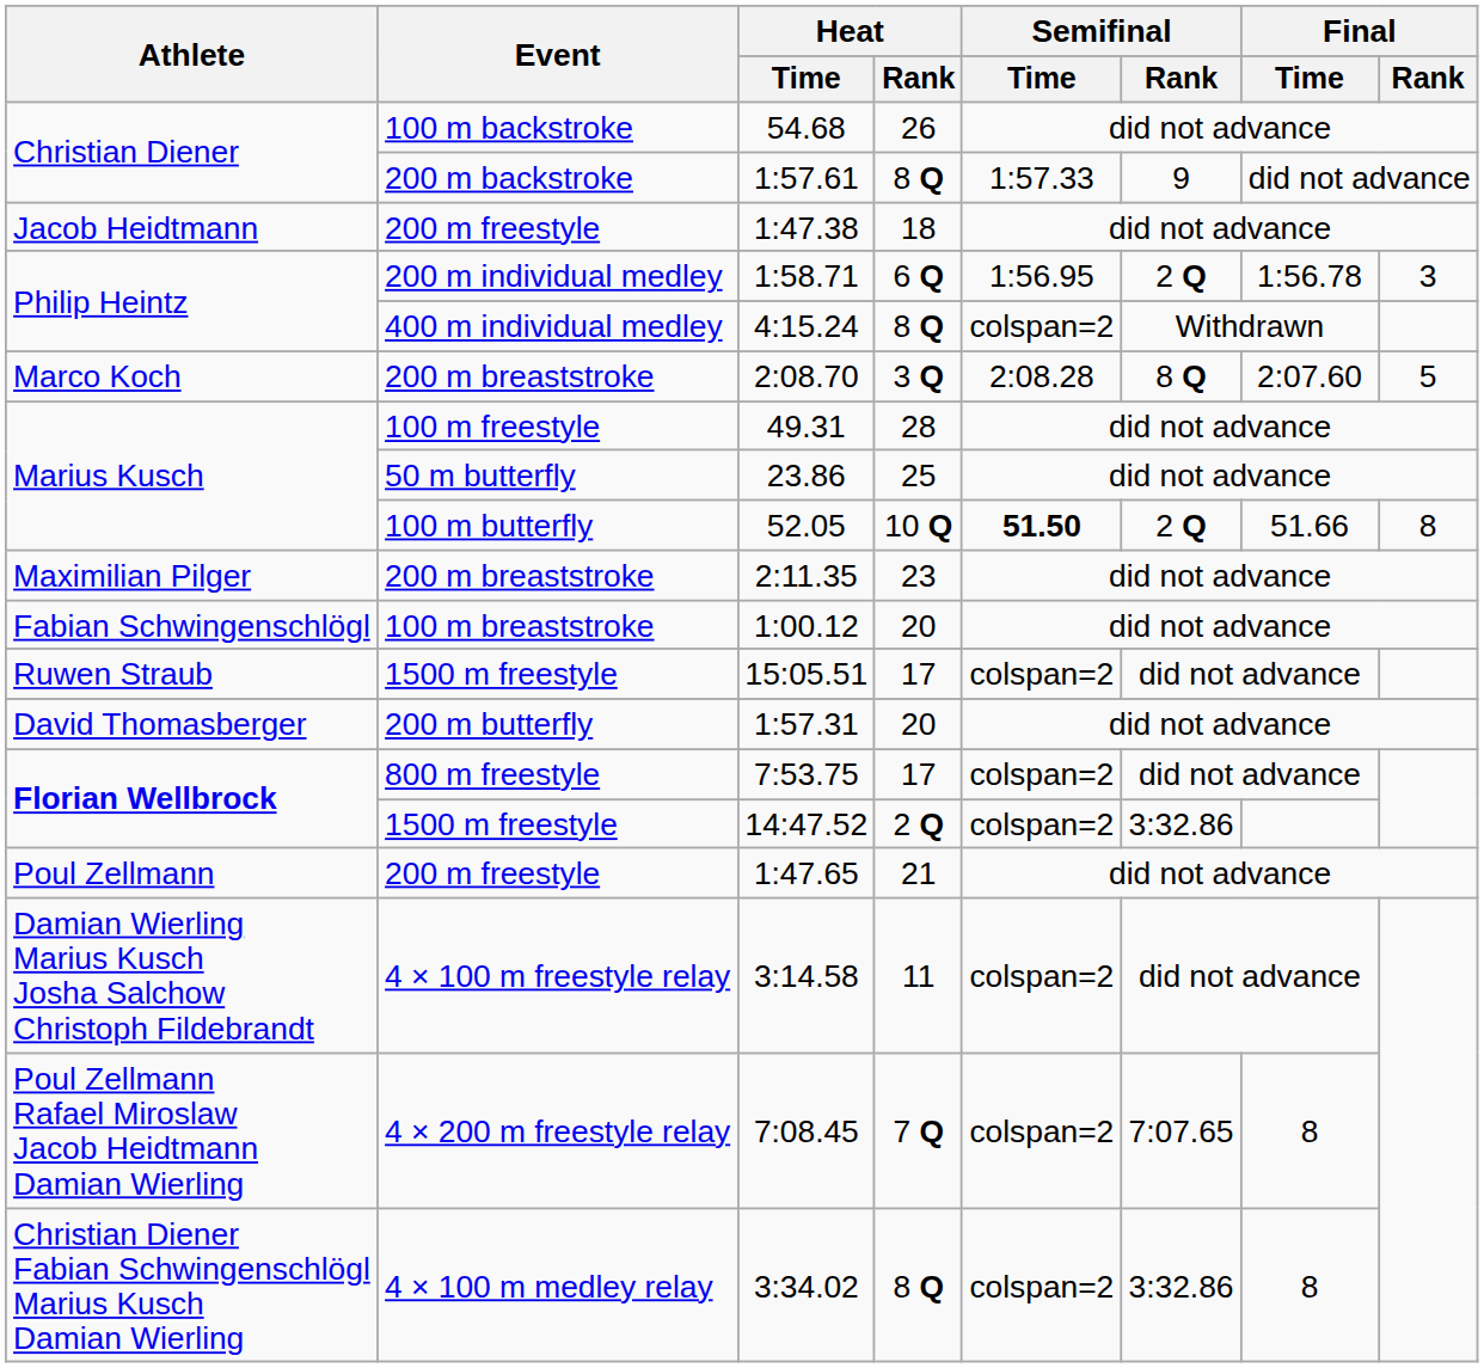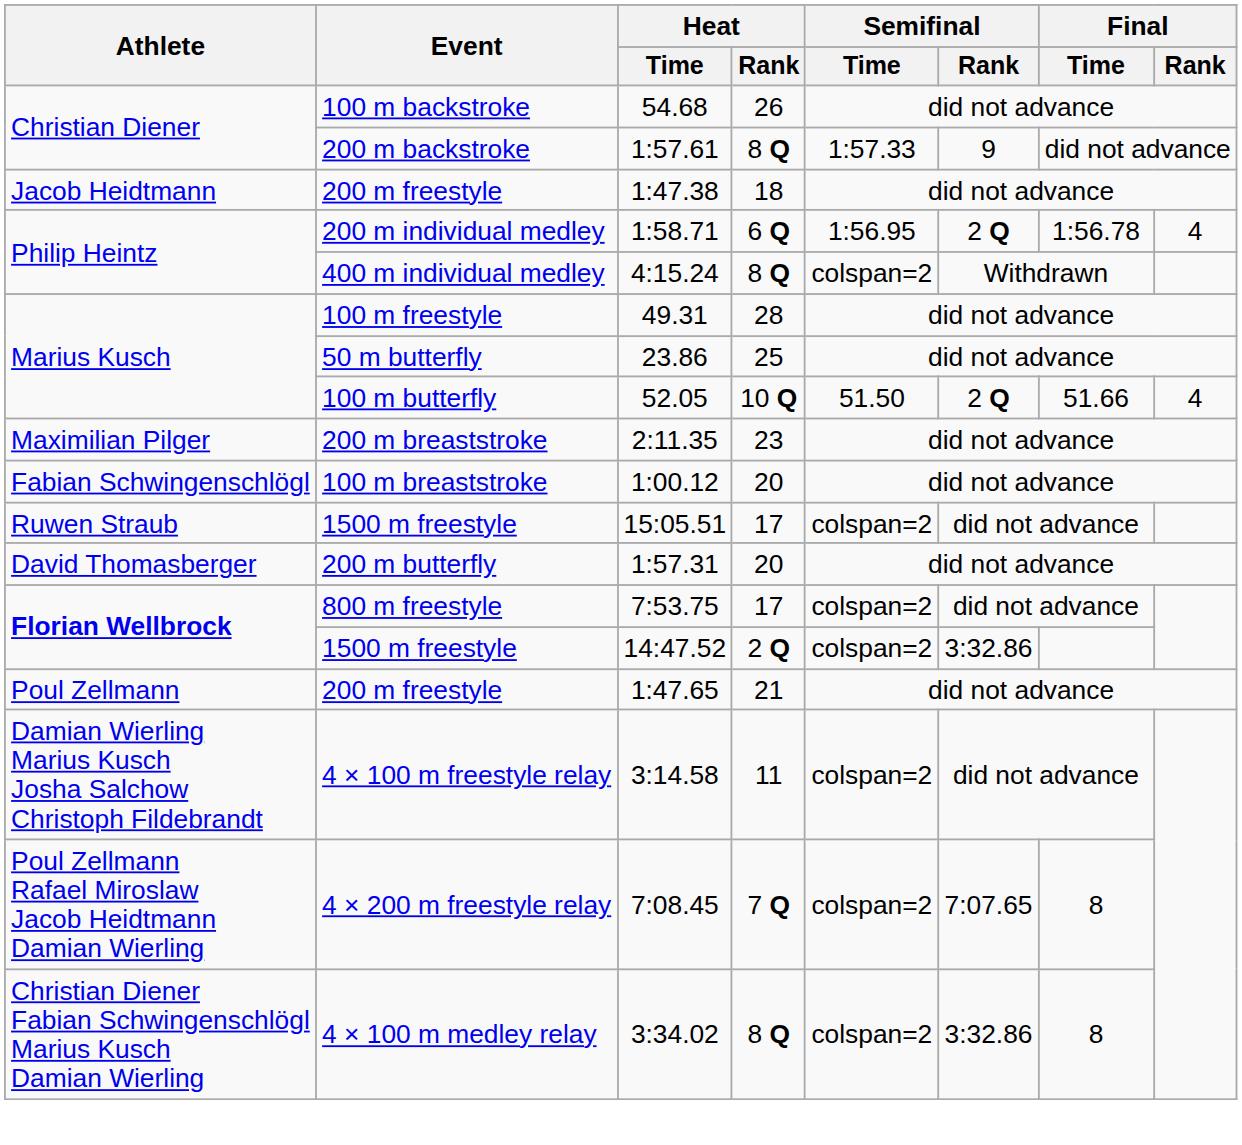1:58.71 | Final / Rank: 3 -> 4
- row: Marco Koch | 200 m breaststroke | 2:08.70 | 3 Q | 2:08.28 | 8 Q | 2:07.60 | 5
52.05 | Semifinal / Time: bold -> normal
52.05 | Final / Rank: 8 -> 4
